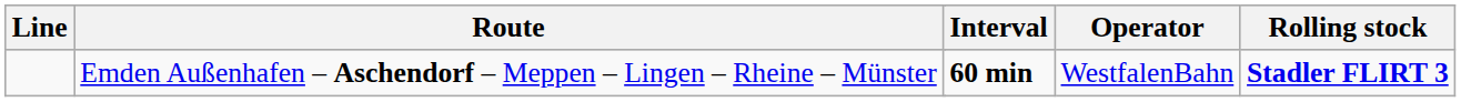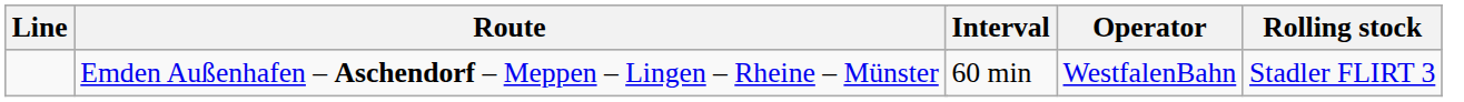row 2 | Interval: bold -> normal
row 2 | Rolling stock: bold -> normal
